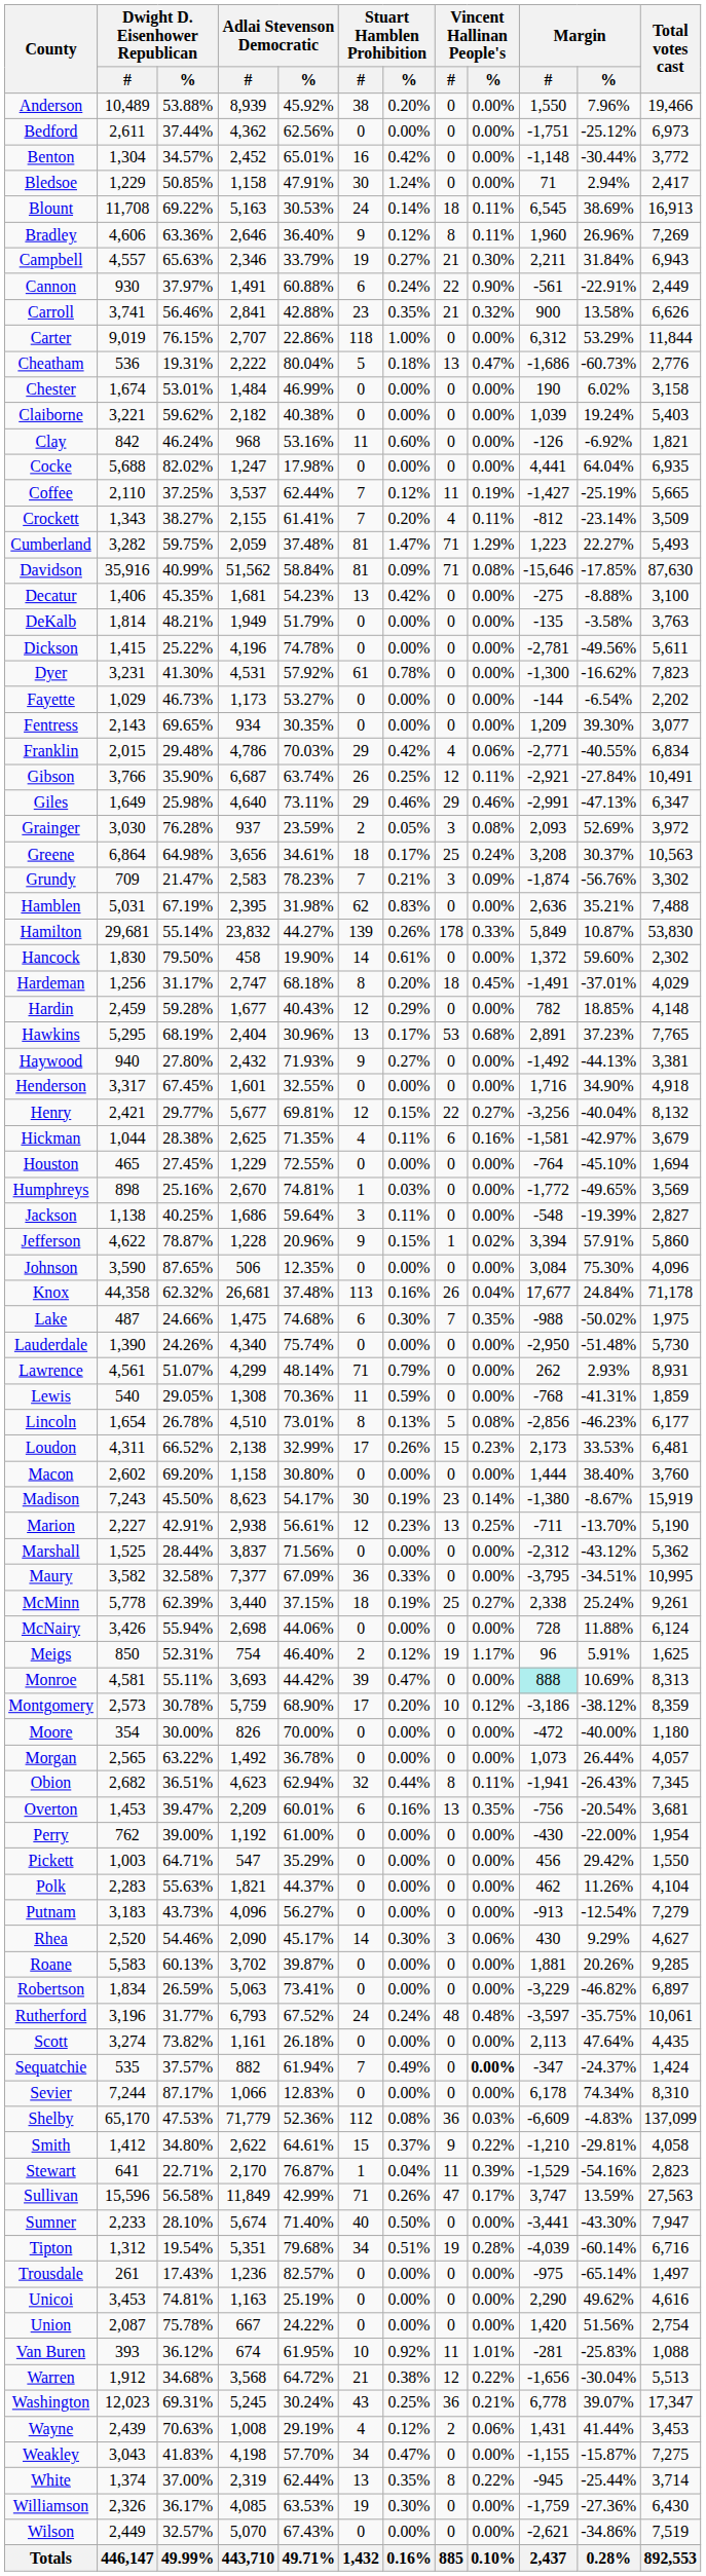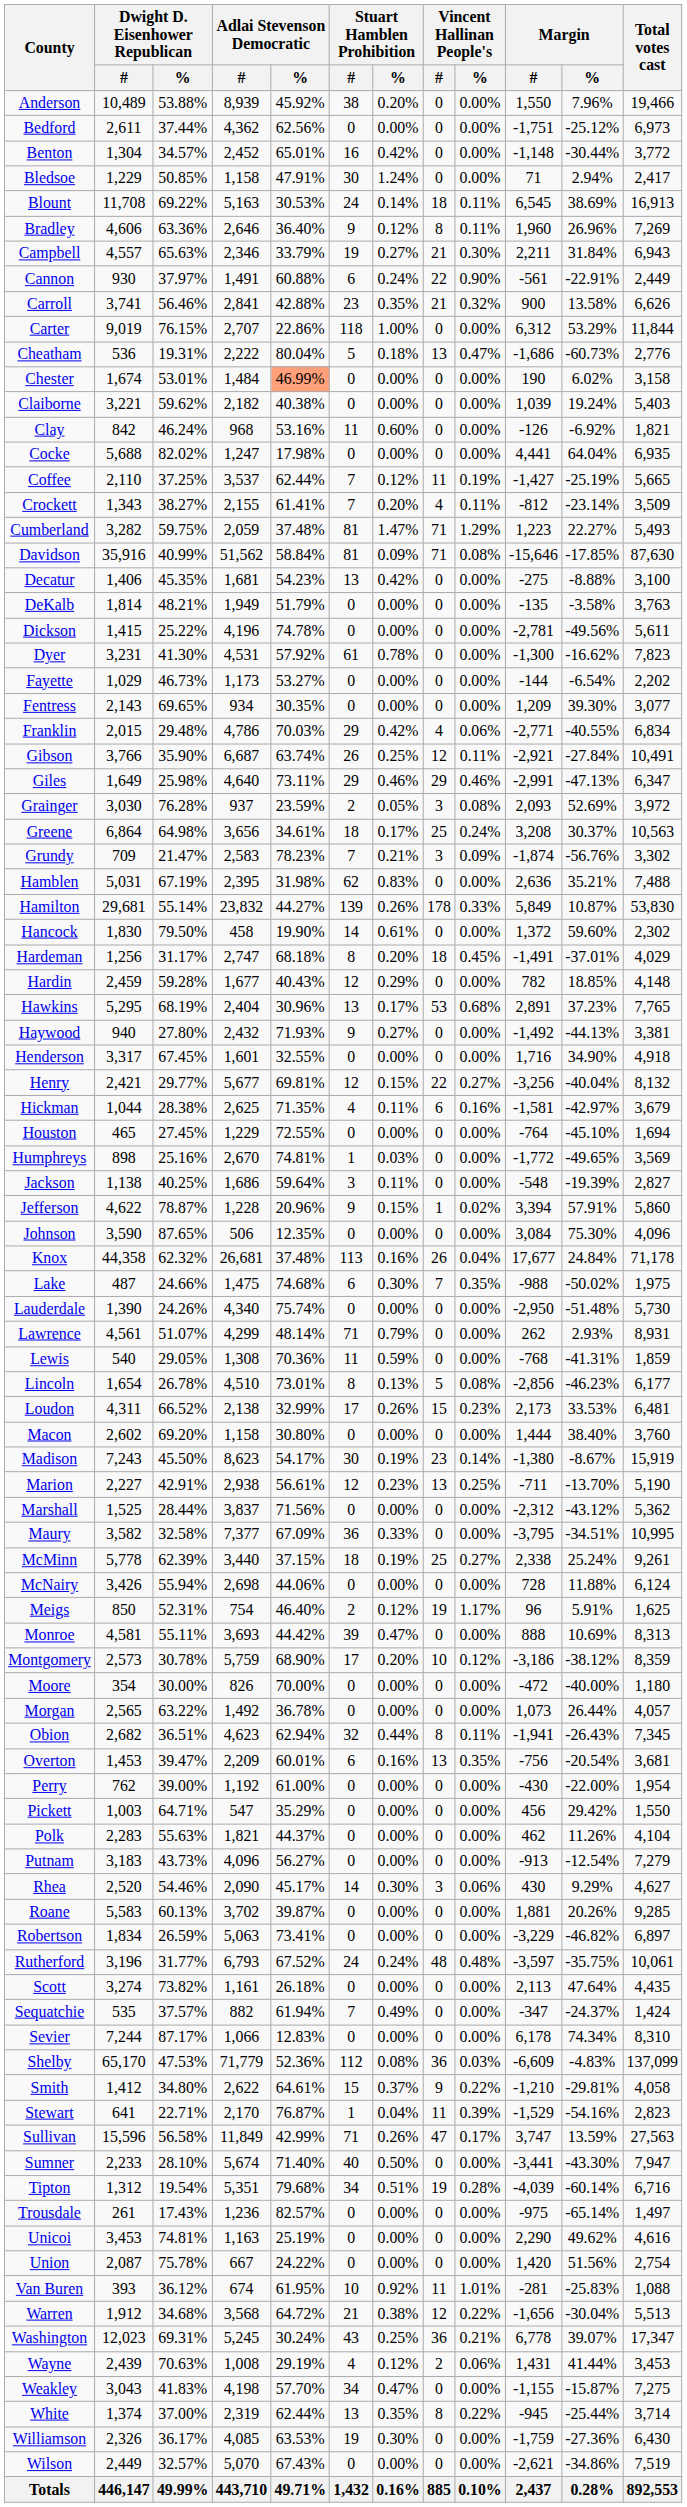Chester | Adlai Stevenson Democratic / %: no background -> lightsalmon background
Monroe | Margin / #: paleturquoise background -> no background
Sequatchie | Vincent Hallinan People's / %: bold -> normal
